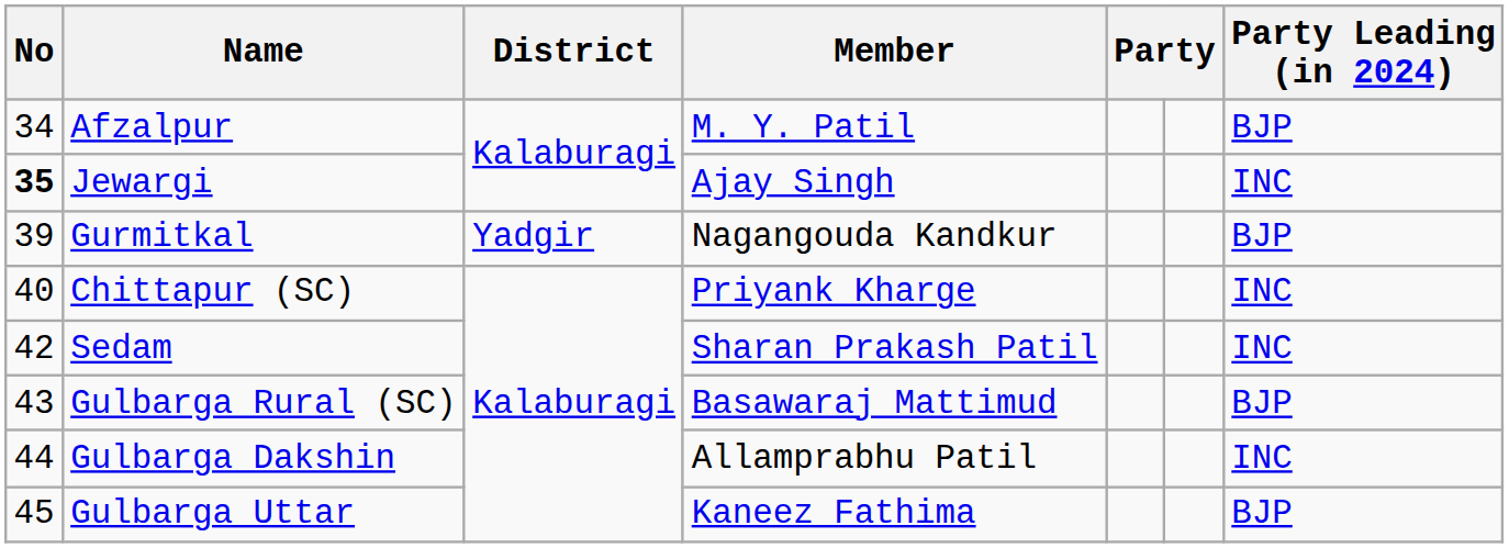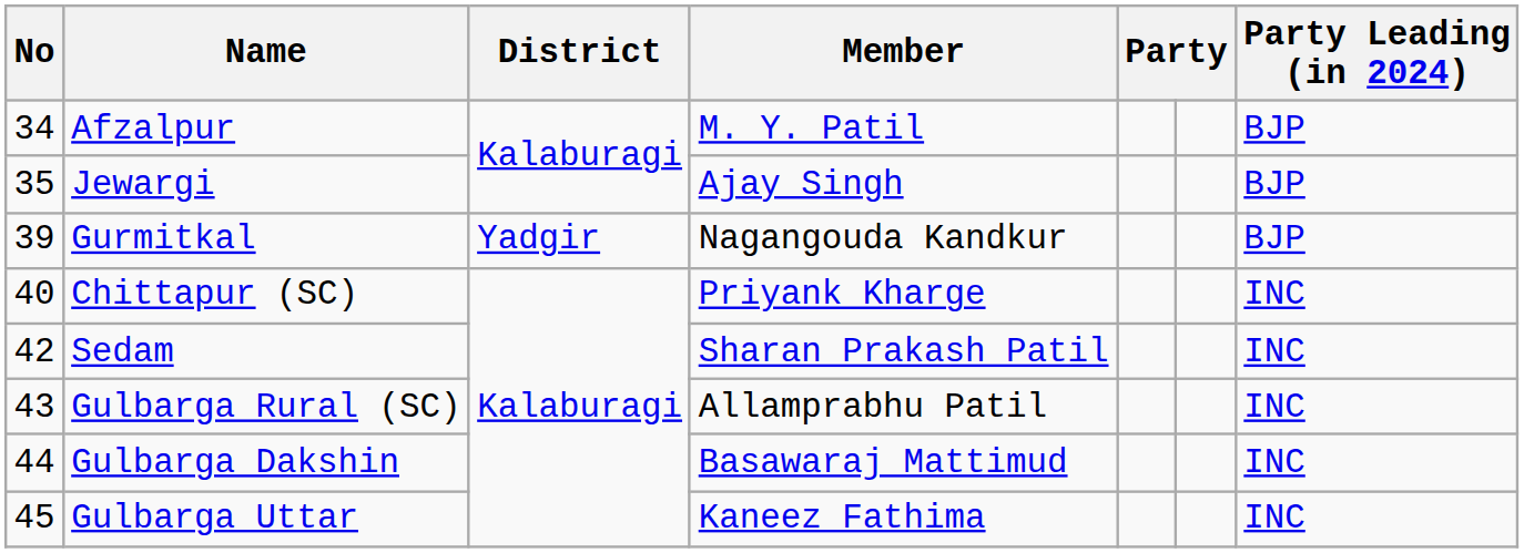Jewargi | No: bold -> normal
Jewargi | column 7: INC -> BJP
Gulbarga Rural (SC) | Member: Basawaraj Mattimud -> Allamprabhu Patil
Gulbarga Rural (SC) | column 7: BJP -> INC
Gulbarga Dakshin | Member: Allamprabhu Patil -> Basawaraj Mattimud
Gulbarga Uttar | column 7: BJP -> INC
